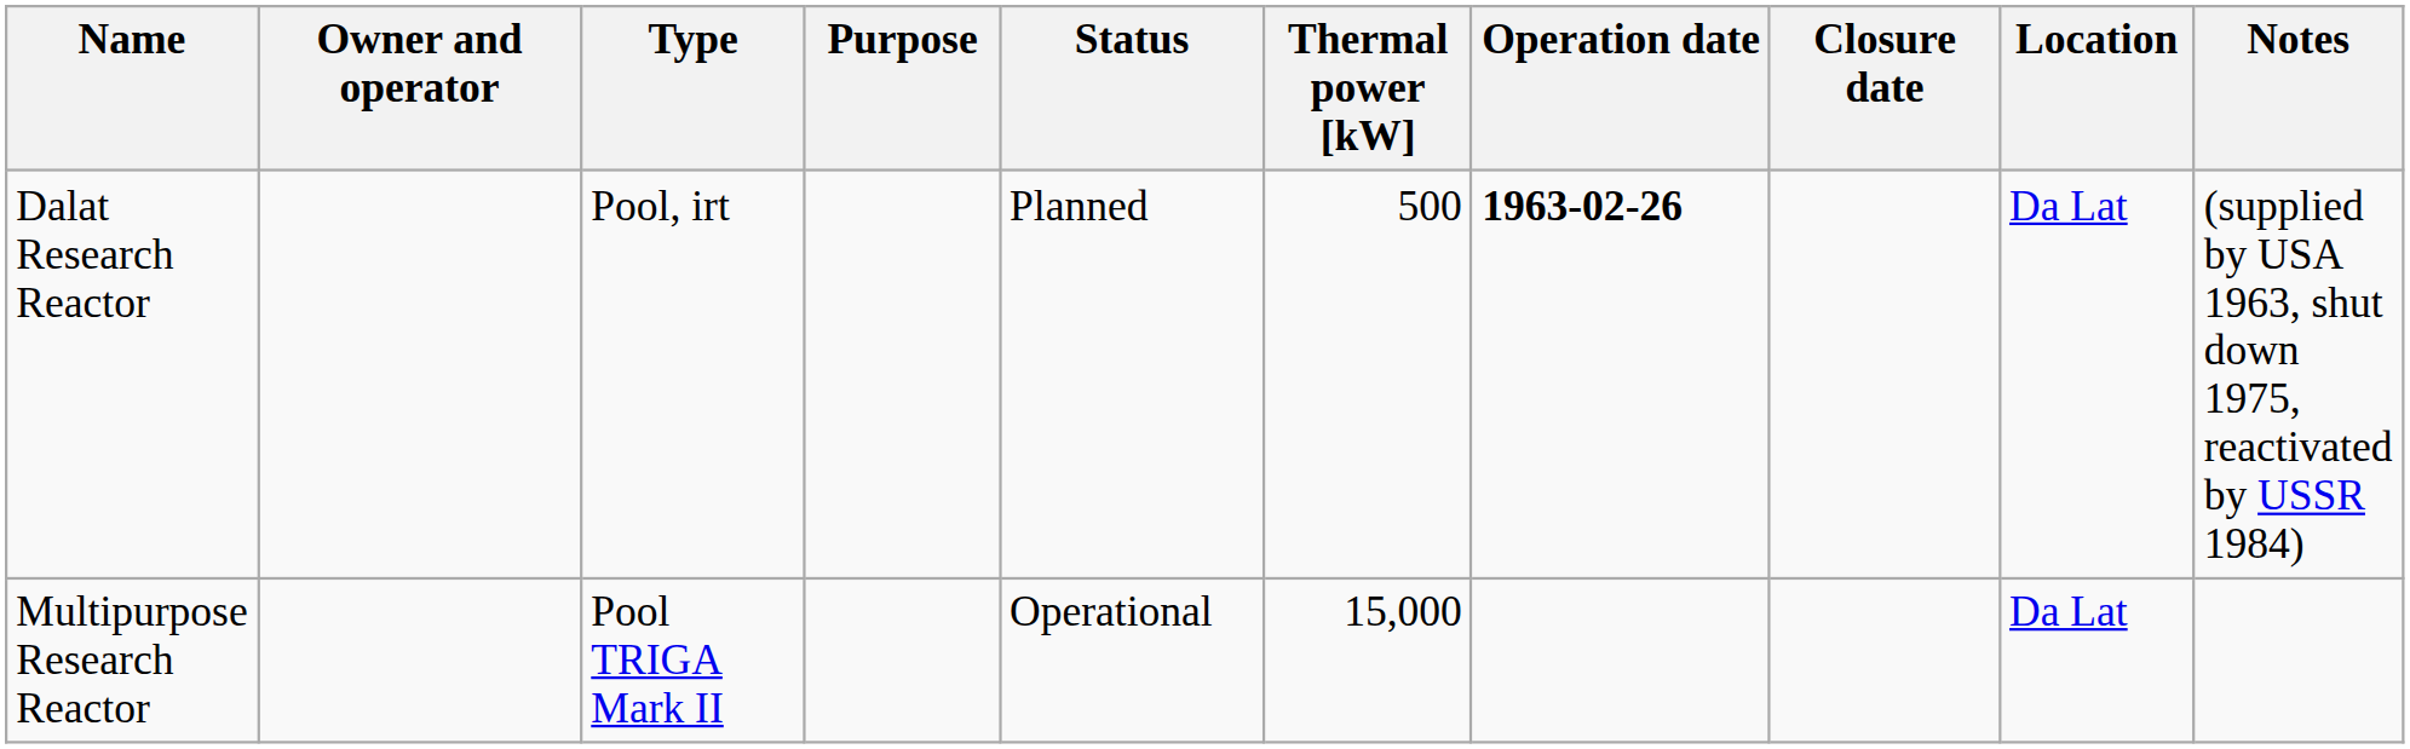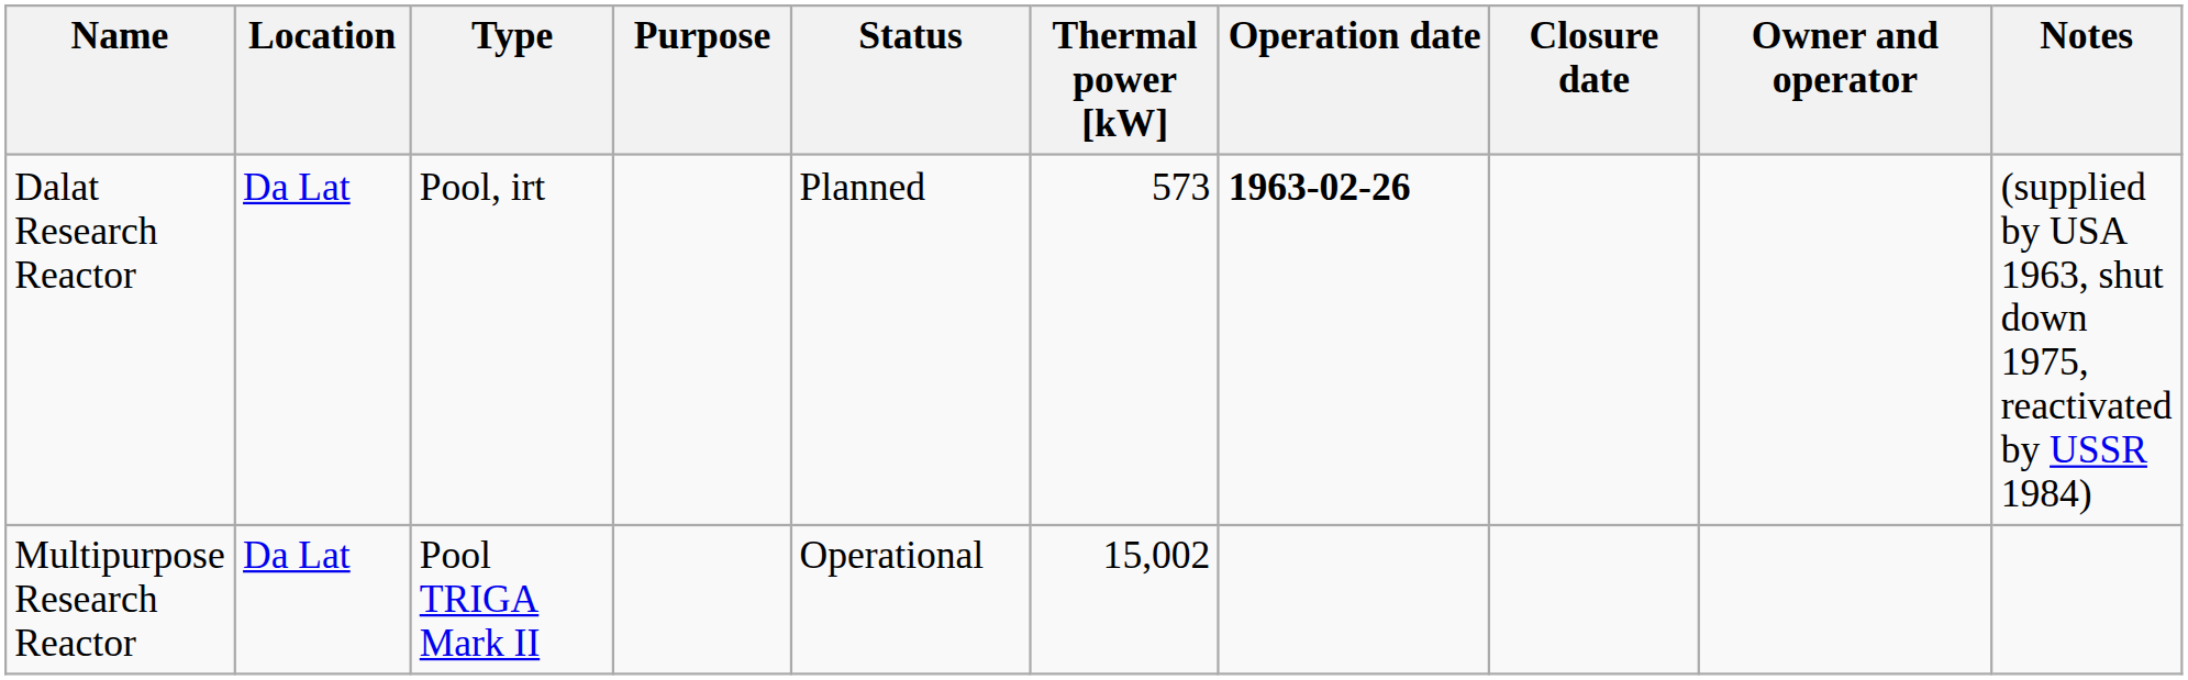columns swapped: Location <-> Owner and operator
Dalat Research Reactor | Thermal power [kW]: 500 -> 573
Multipurpose Research Reactor | Thermal power [kW]: 15,000 -> 15,002
